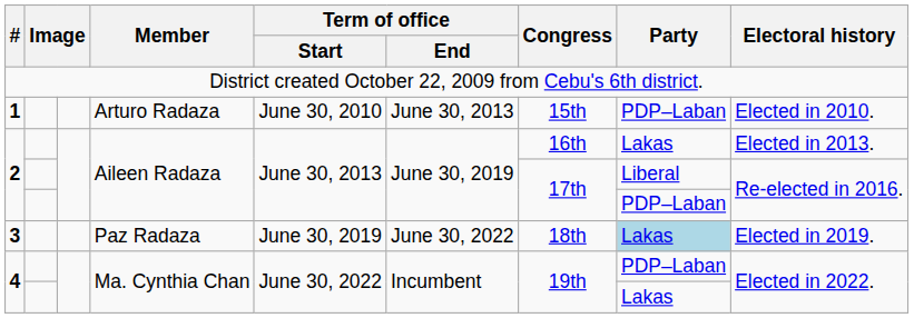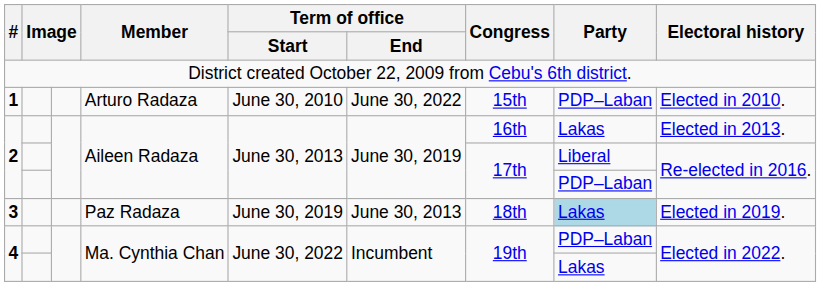1 | Term of office / End: June 30, 2013 -> June 30, 2022
3 | Term of office / End: June 30, 2022 -> June 30, 2013
